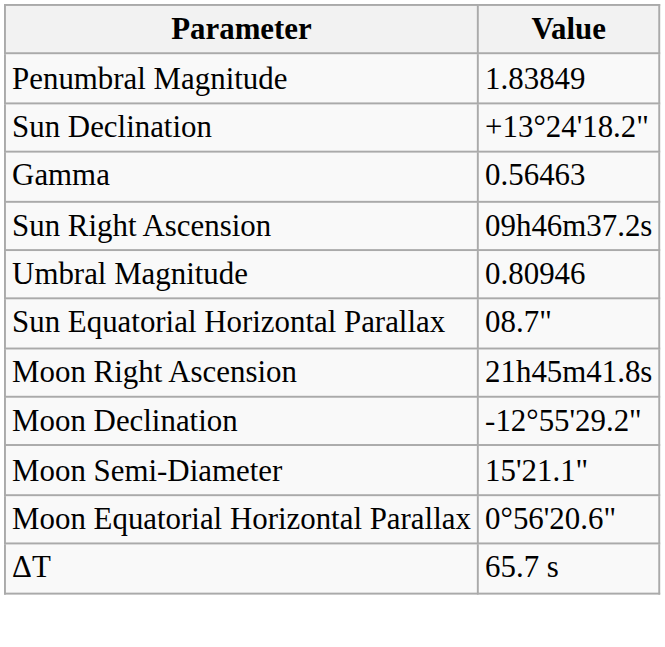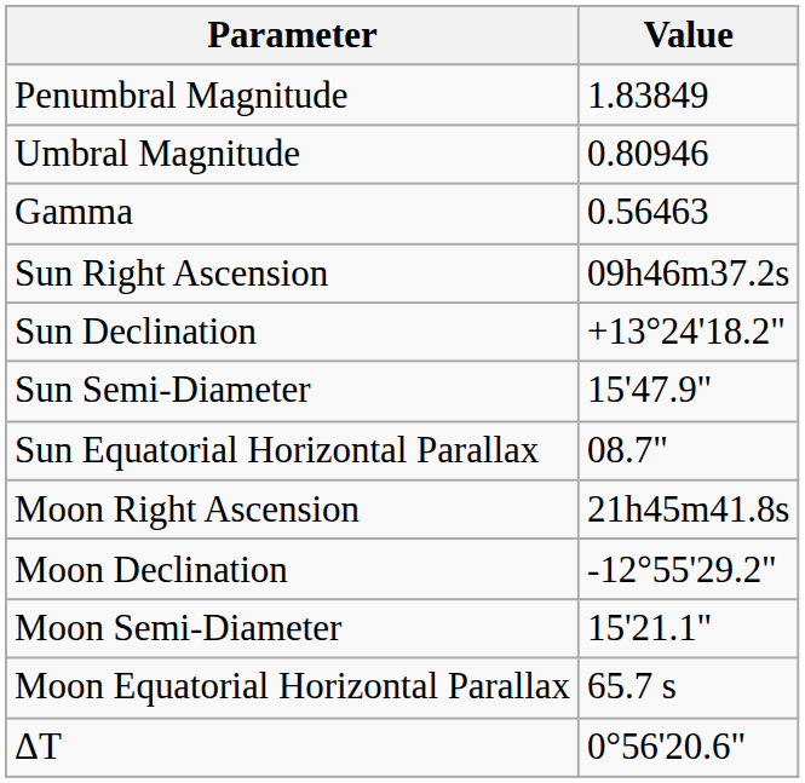rows swapped: Umbral Magnitude <-> Sun Declination
+ row: Sun Semi-Diameter | 15'47.9"
Moon Equatorial Horizontal Parallax | Value: 0°56'20.6" -> 65.7 s
ΔT | Value: 65.7 s -> 0°56'20.6"
